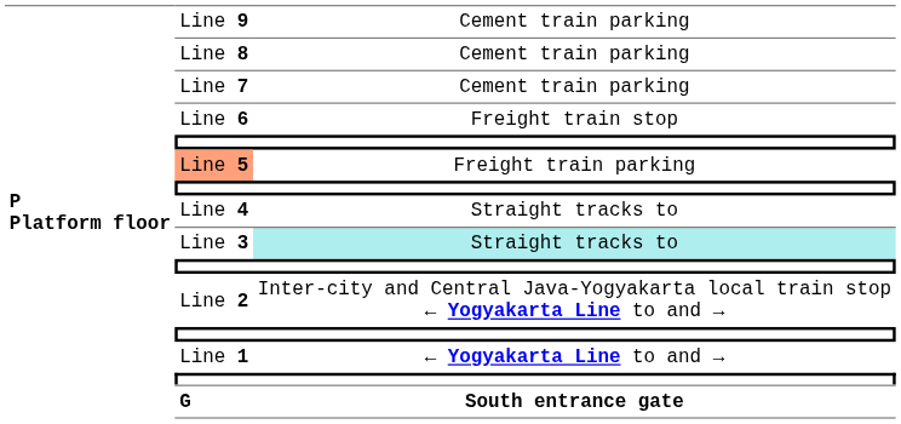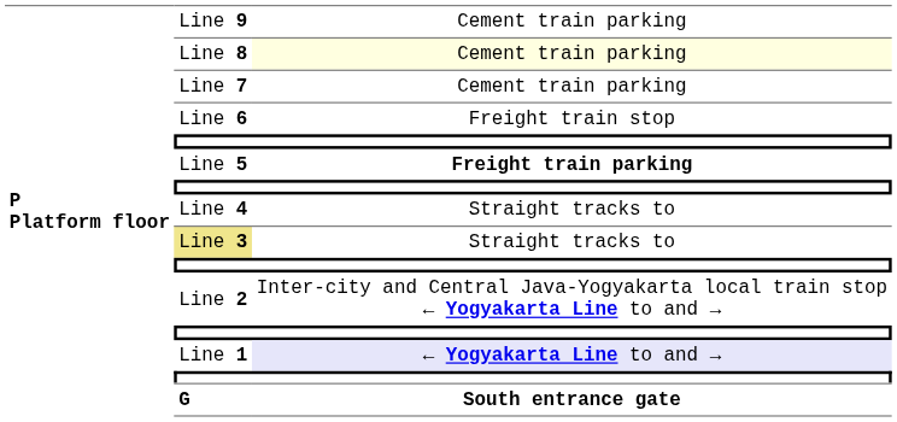Line 8 | column 3: no background -> lightyellow background
Line 5 | column 2: lightsalmon background -> no background
Line 5 | column 3: normal -> bold
Line 3 | column 2: no background -> khaki background
Line 3 | column 3: paleturquoise background -> no background
Line 1 | column 3: no background -> lavender background
